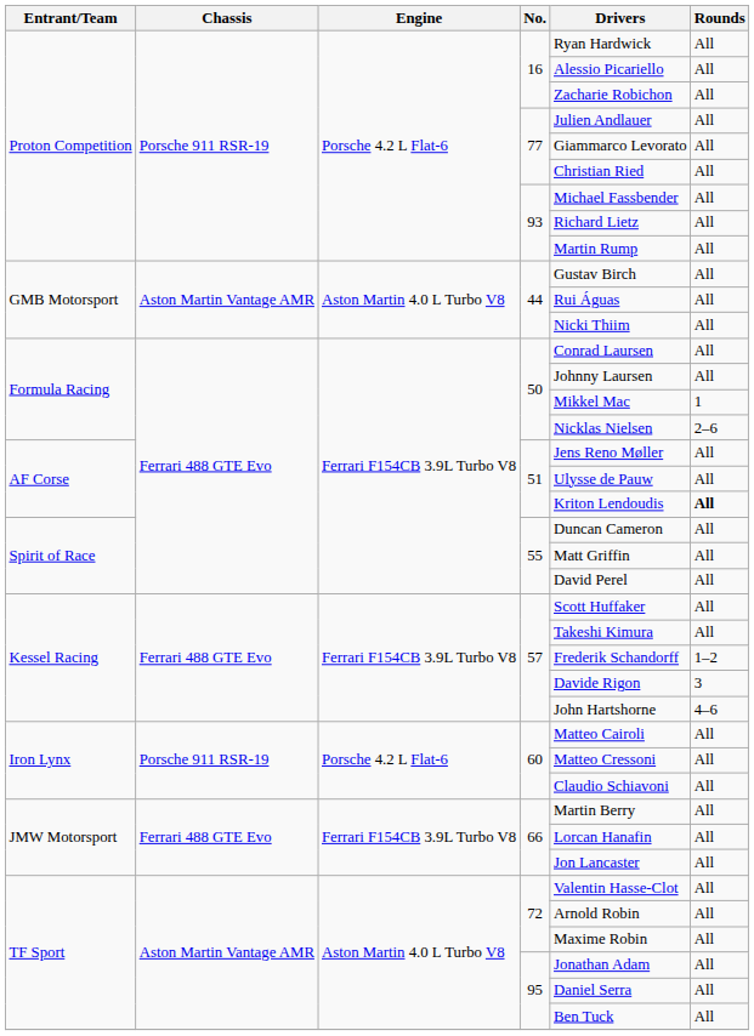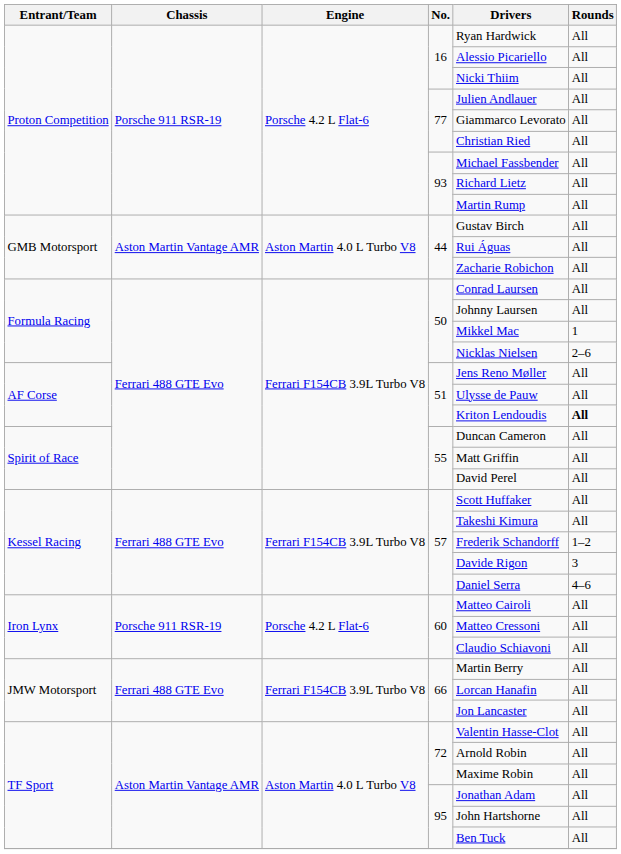row 4 | Drivers: Zacharie Robichon -> Nicki Thiim
row 13 | Drivers: Nicki Thiim -> Zacharie Robichon
row 28 | Drivers: John Hartshorne -> Daniel Serra
row 39 | Drivers: Daniel Serra -> John Hartshorne
